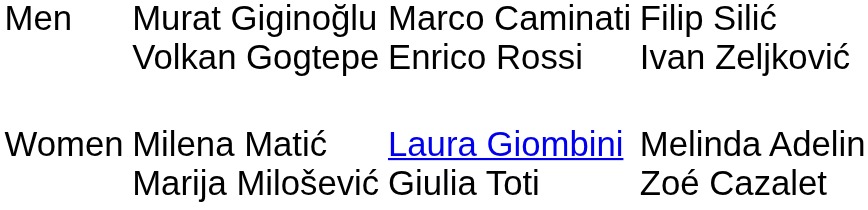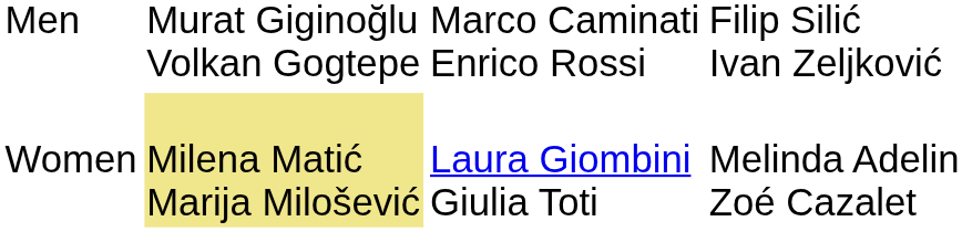Women | column 2: no background -> khaki background
